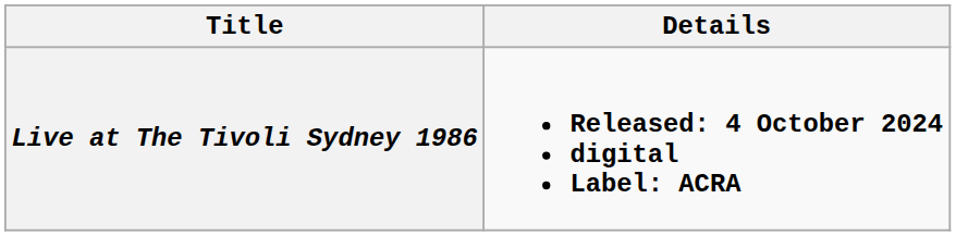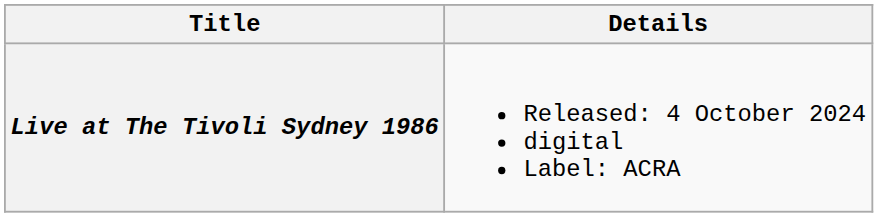Live at The Tivoli Sydney 1986 | Details: bold -> normal
